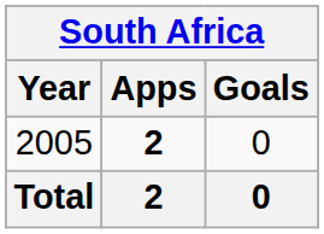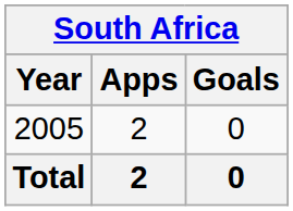2005 | Apps: bold -> normal
